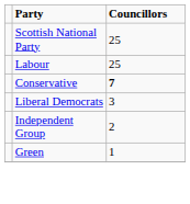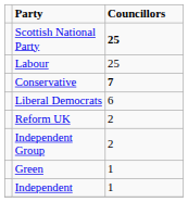Scottish National Party | Councillors: normal -> bold
Liberal Democrats | Councillors: 3 -> 6
+ row: Reform UK | 2
+ row: Independent | 1
